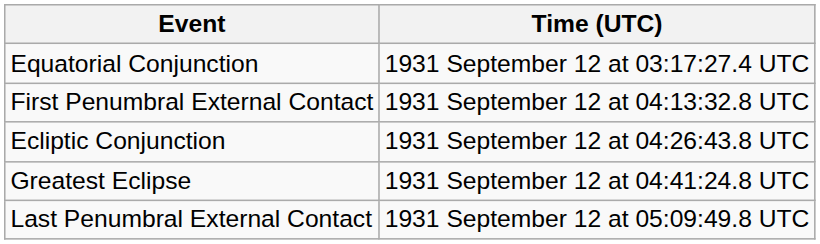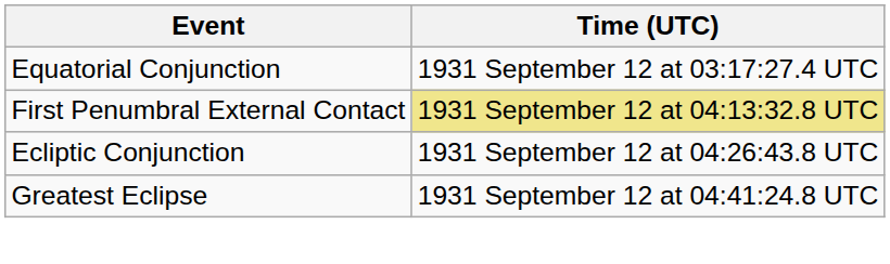First Penumbral External Contact | Time (UTC): no background -> khaki background
- row: Last Penumbral External Contact | 1931 September 12 at 05:09:49.8 UTC
